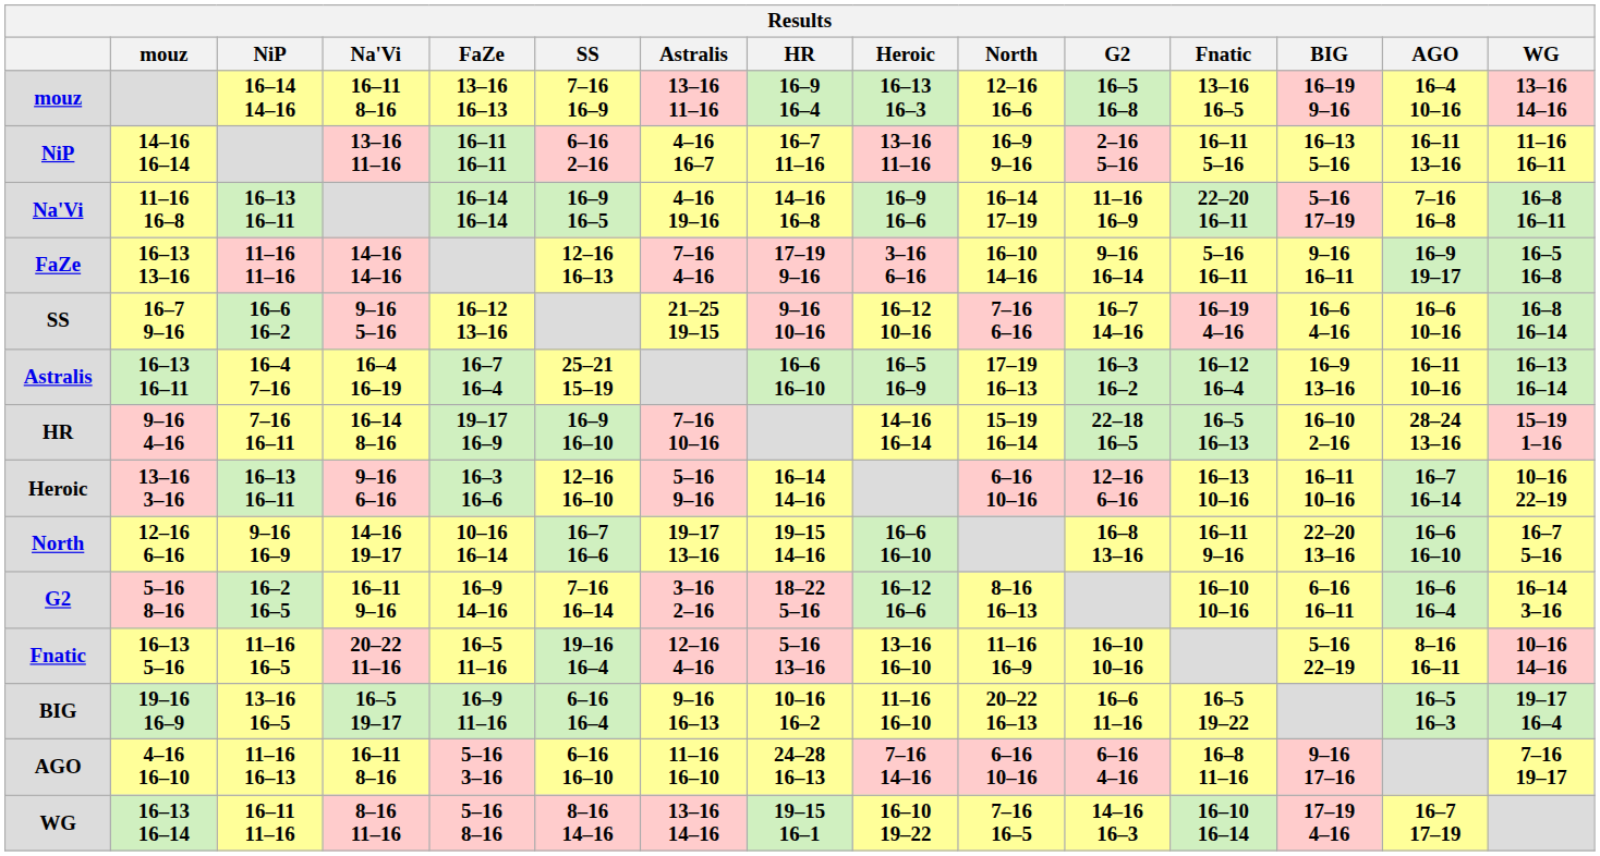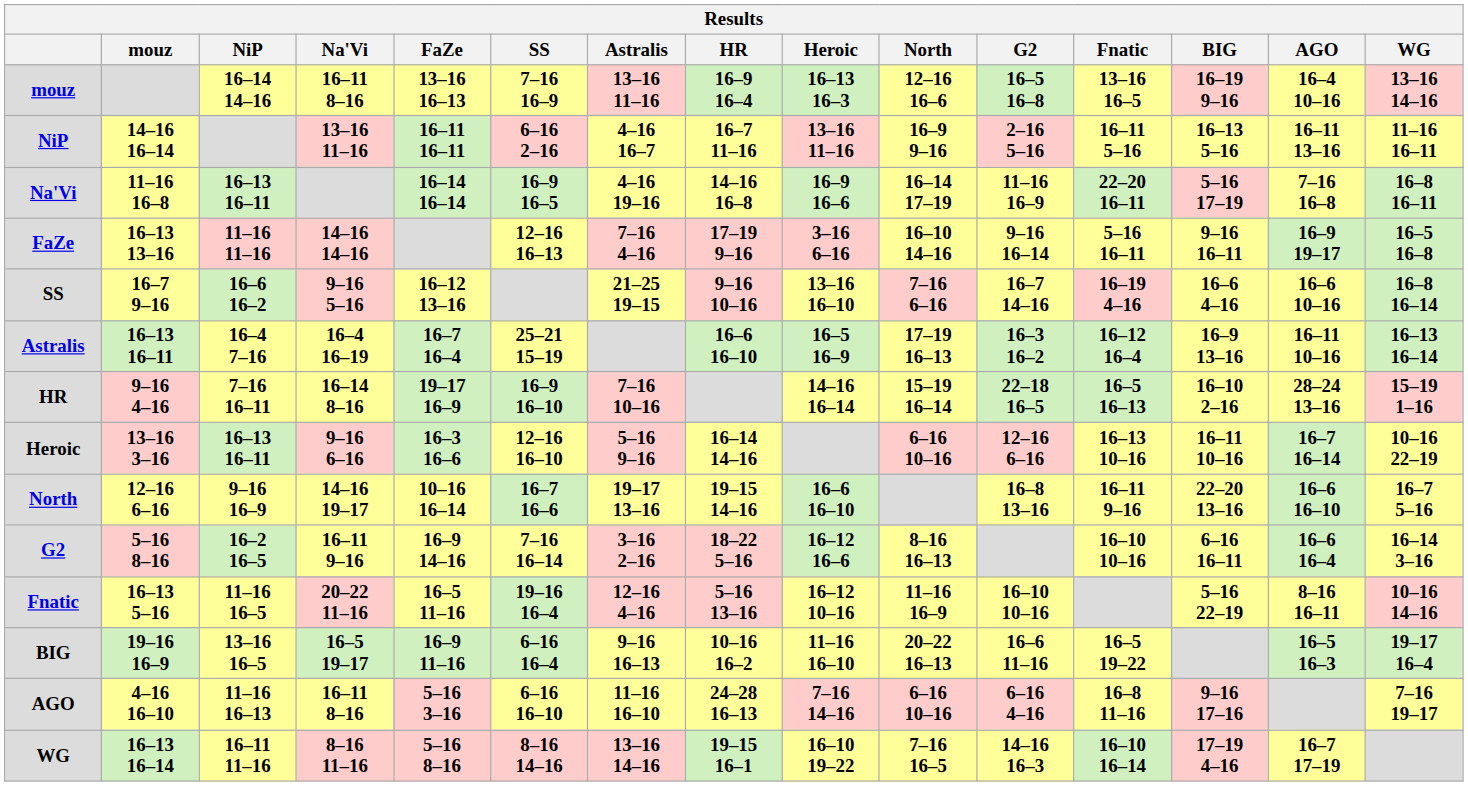row 7 | Heroic: 16–12 10–16 -> 13–16 16–10
row 13 | Heroic: 13–16 16–10 -> 16–12 10–16
